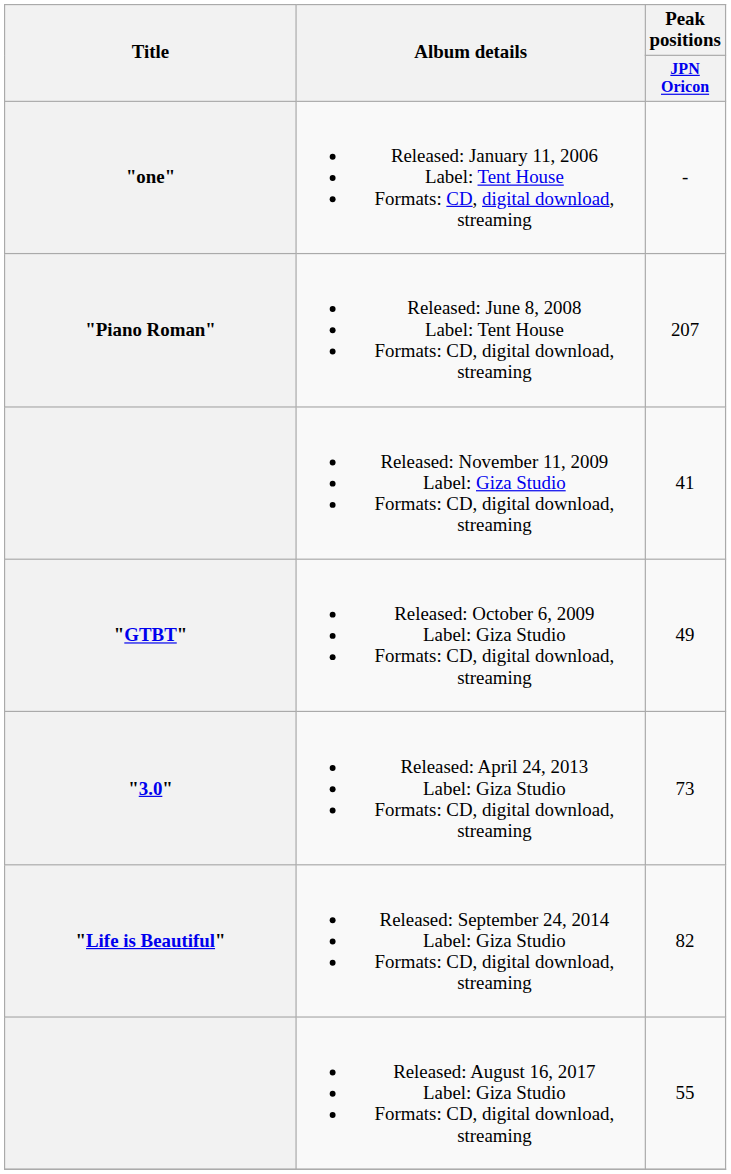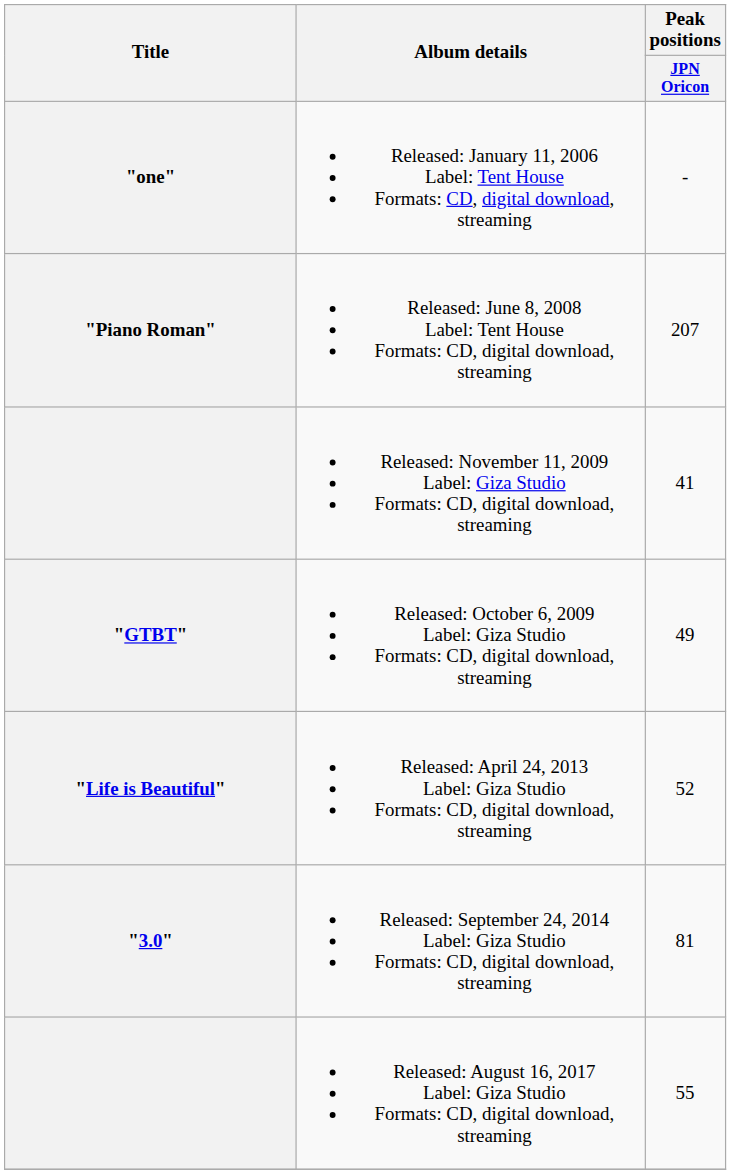row 7 | Title: "3.0" -> "Life is Beautiful"
row 7 | Peak positions / JPN Oricon: 73 -> 52
row 8 | Title: "Life is Beautiful" -> "3.0"
row 8 | Peak positions / JPN Oricon: 82 -> 81
